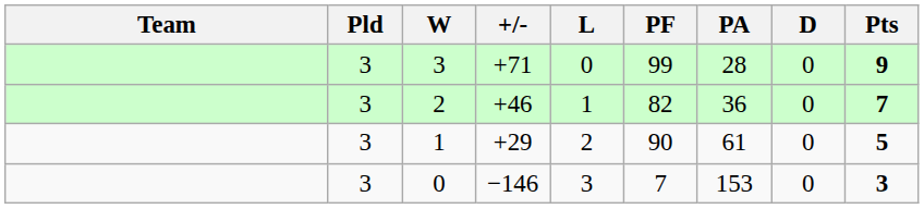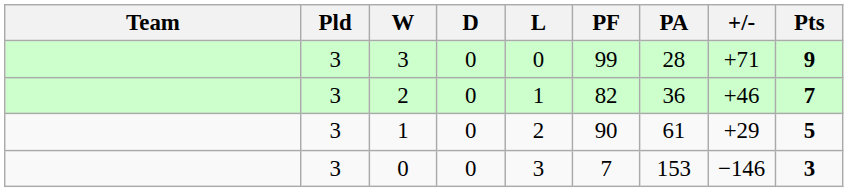columns swapped: D <-> +/-
